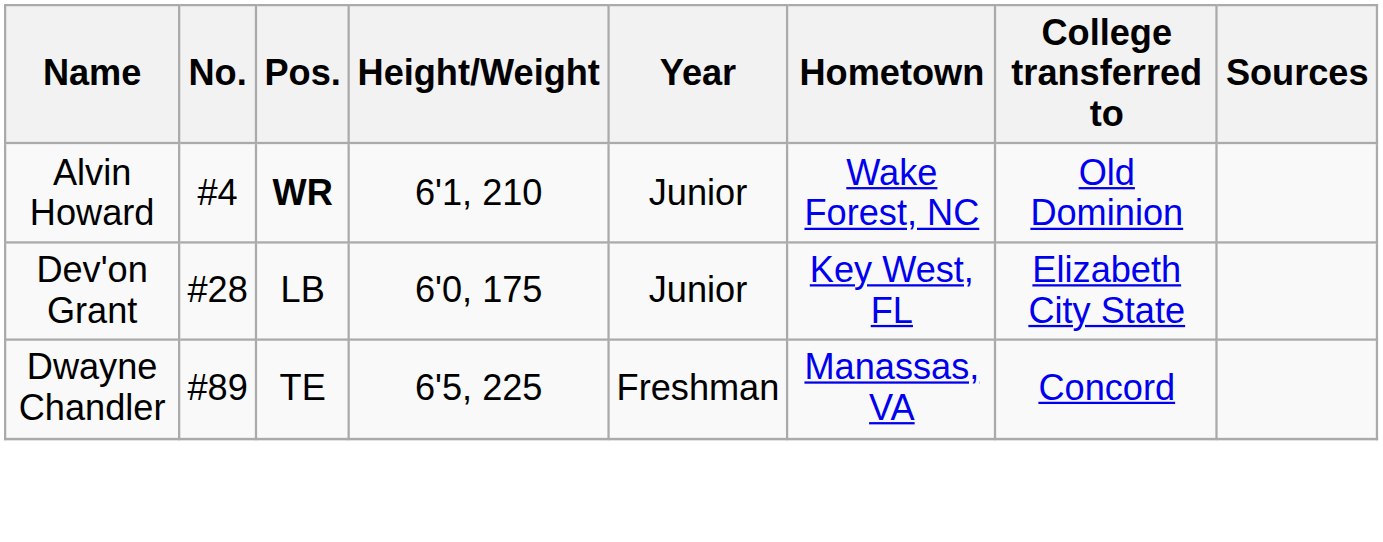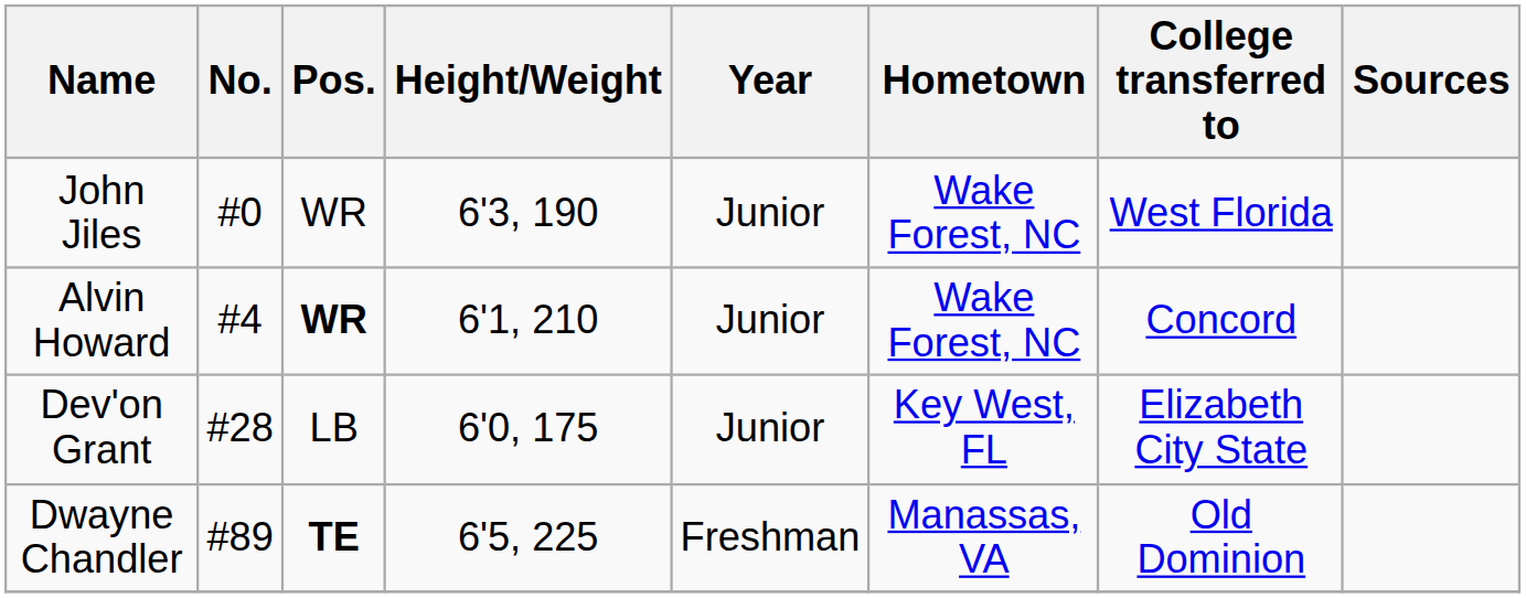+ row: John Jiles | #0 | WR | 6'3, 190 | Junior | Wake Forest, NC | West Florida
Alvin Howard | College transferred to: Old Dominion -> Concord
Dwayne Chandler | Pos.: normal -> bold
Dwayne Chandler | College transferred to: Concord -> Old Dominion
